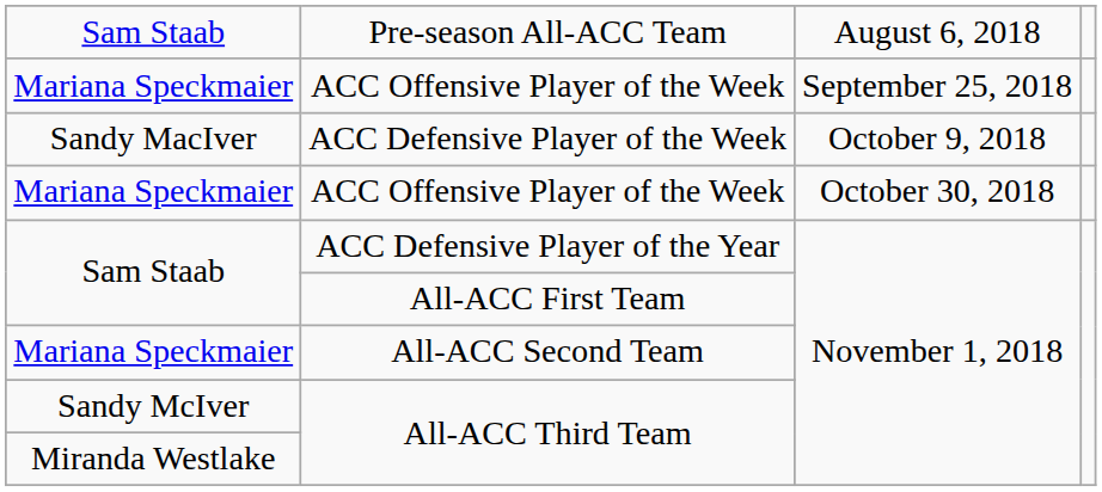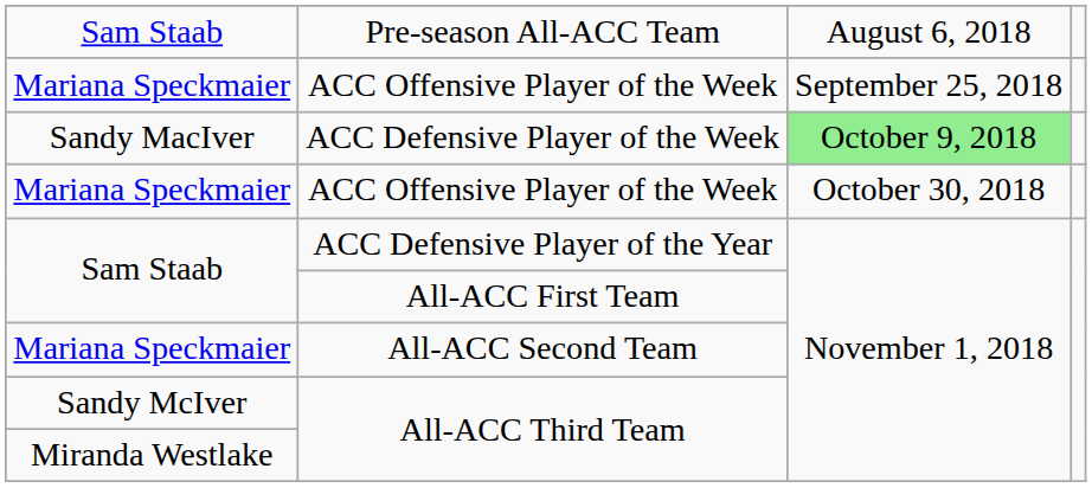ACC Defensive Player of the Week | column 3: no background -> lightgreen background
